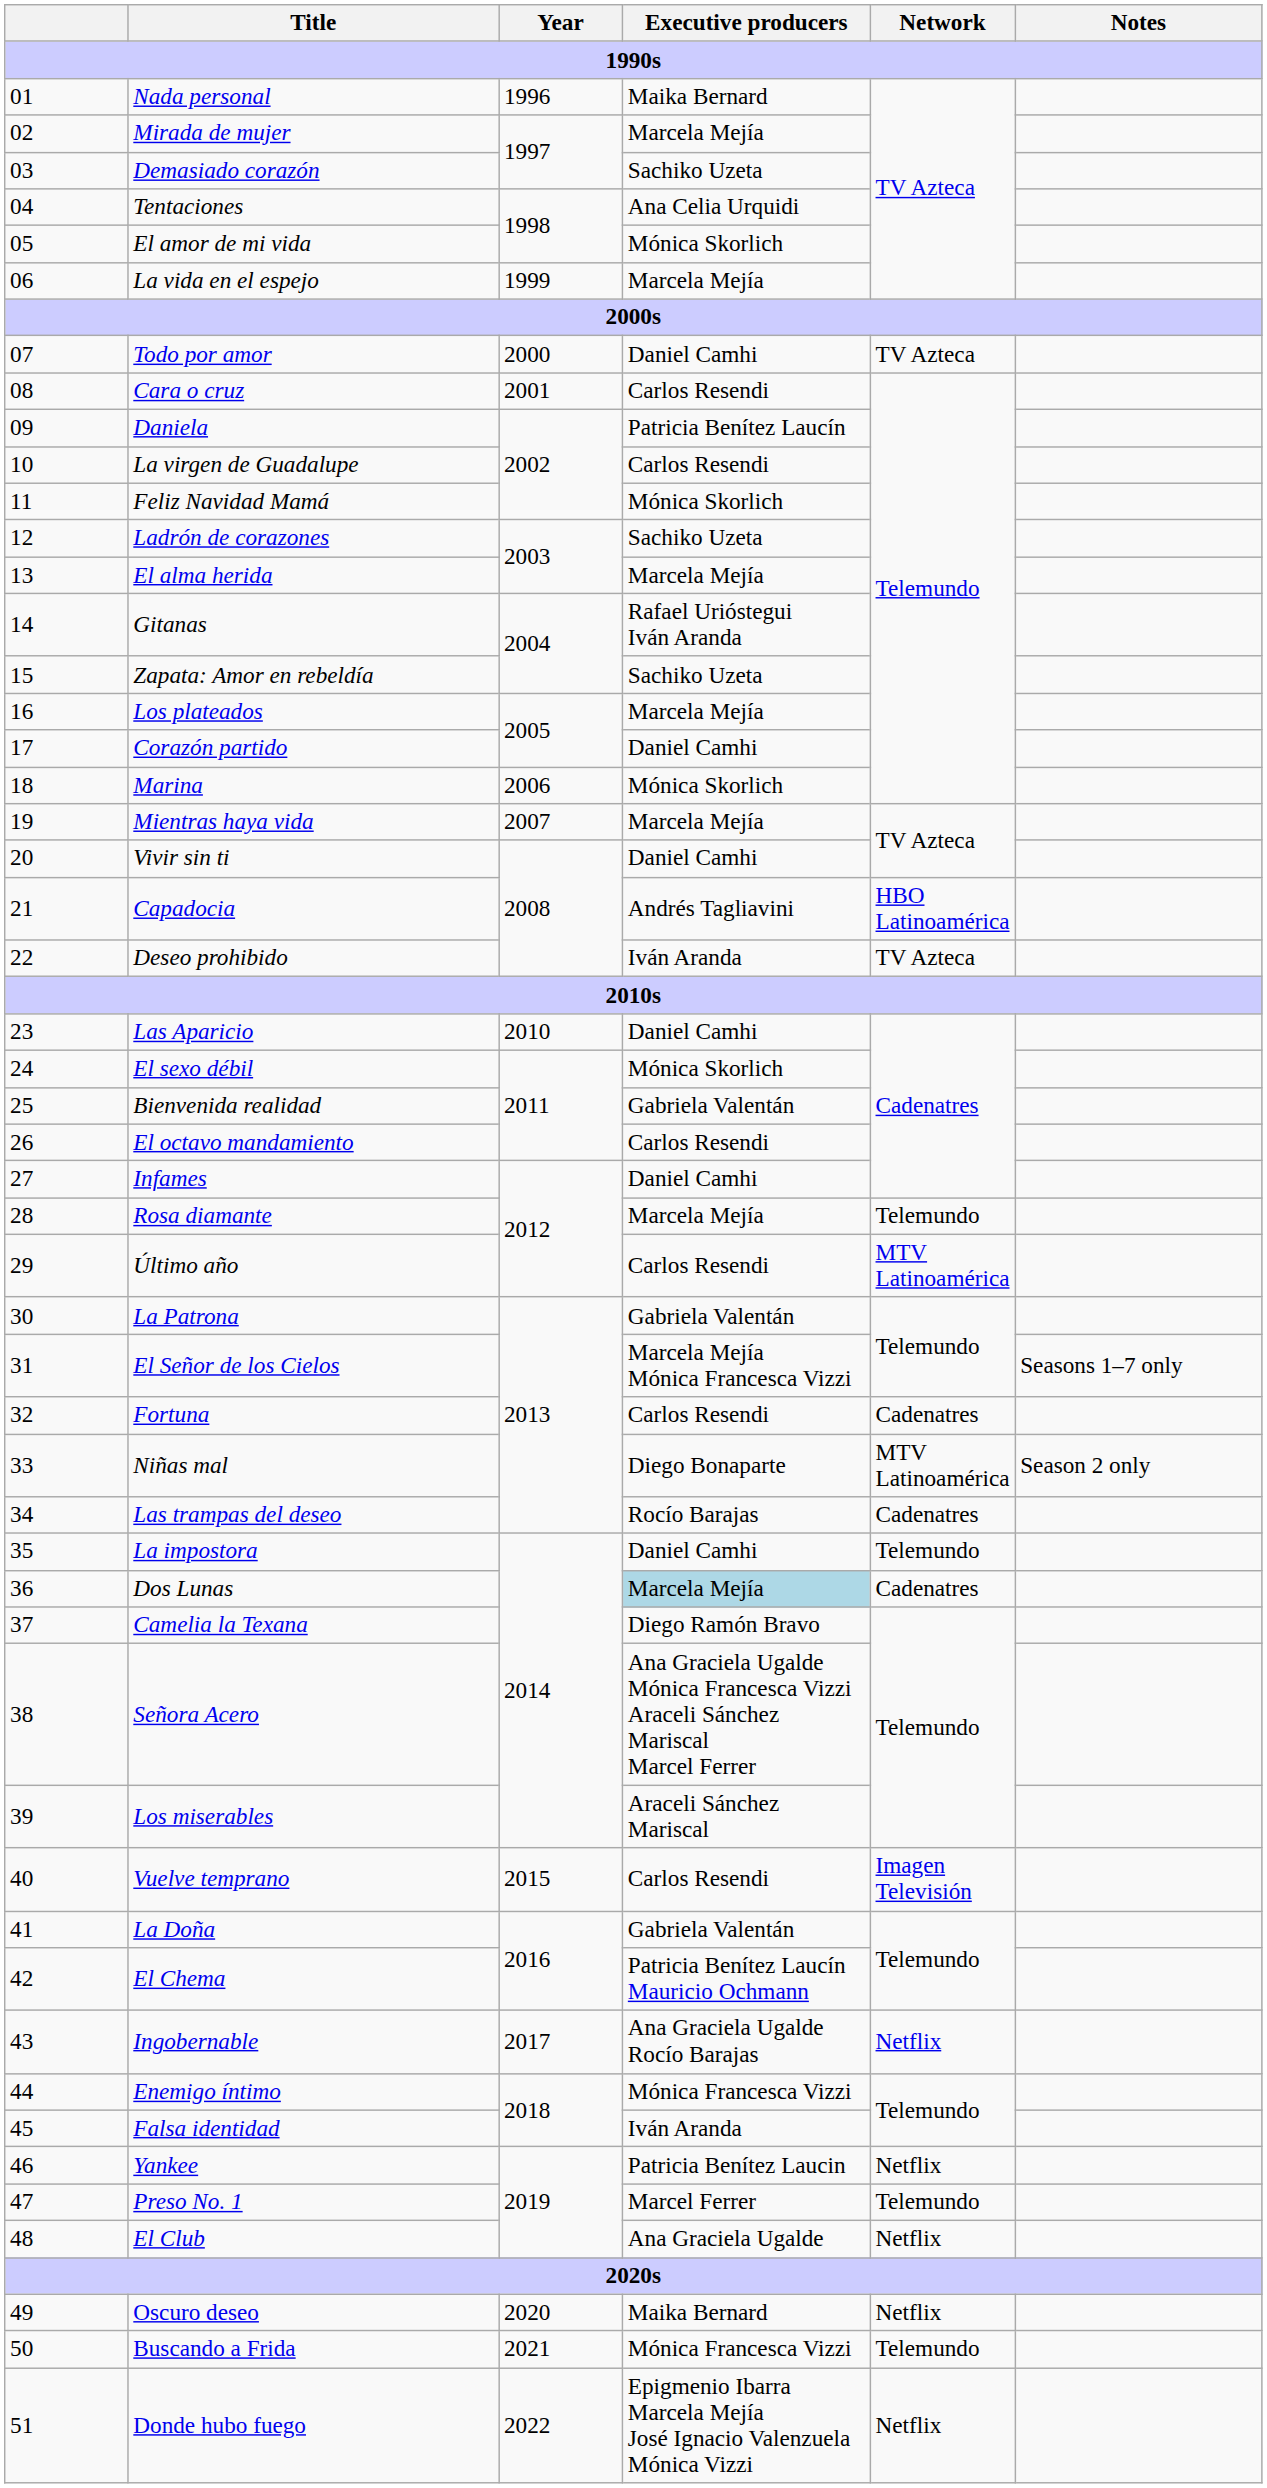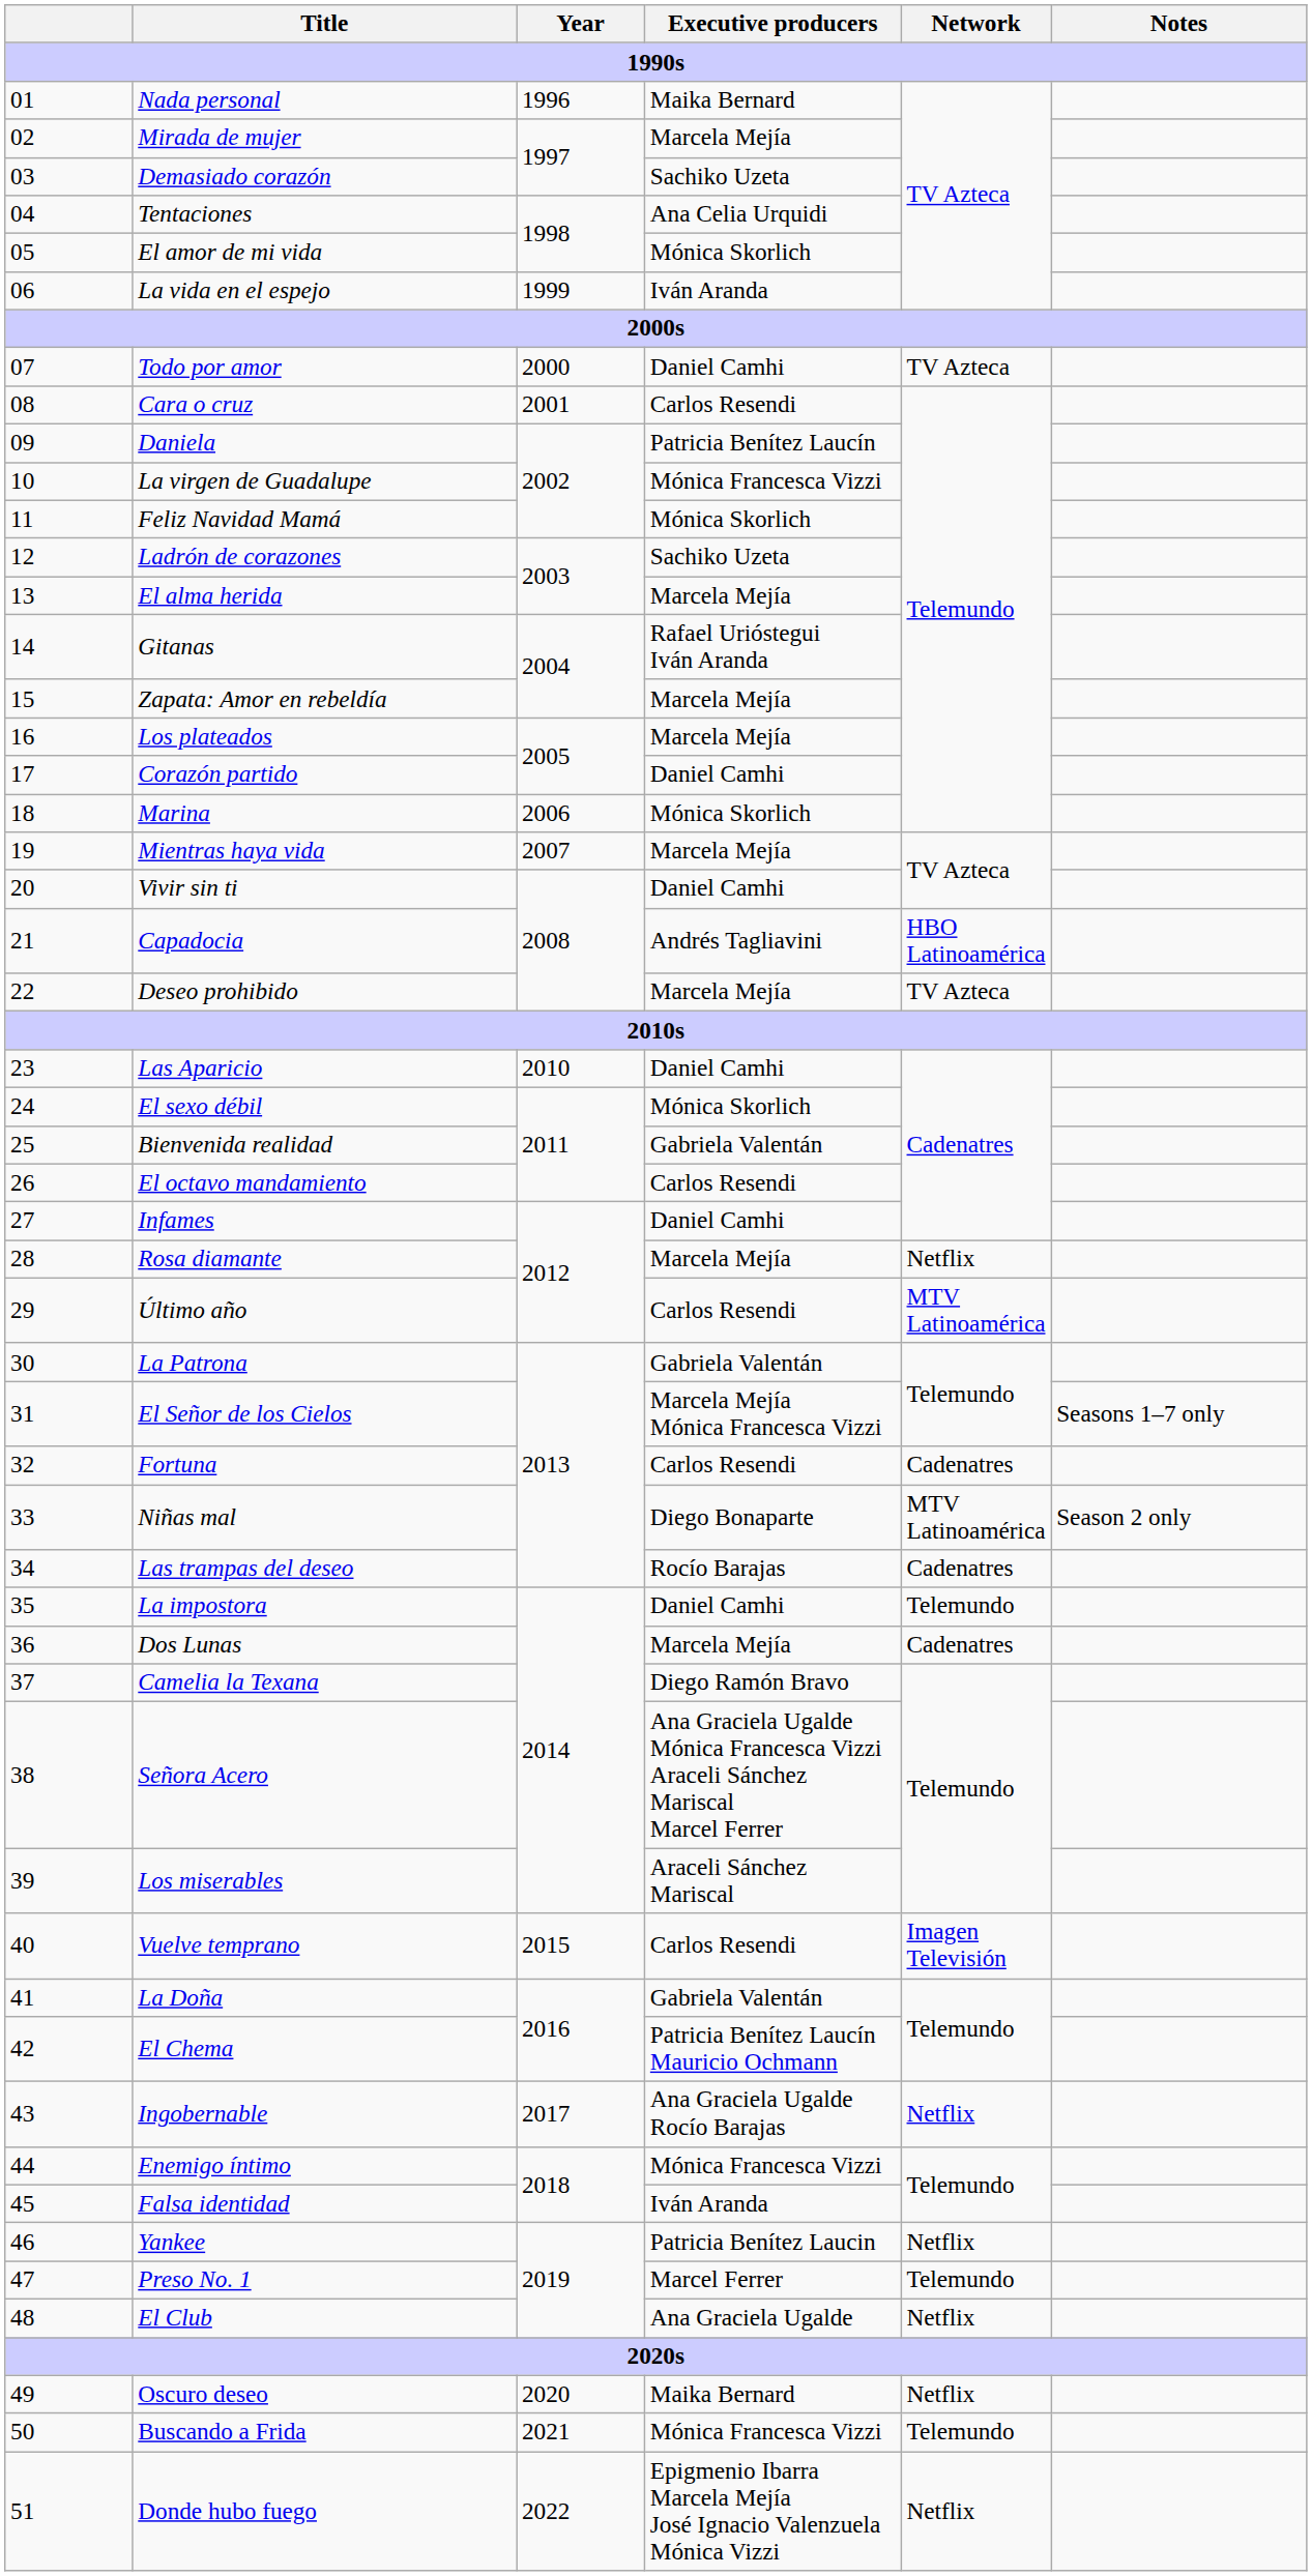La vida en el espejo | Executive producers: Marcela Mejía -> Iván Aranda
La virgen de Guadalupe | Executive producers: Carlos Resendi -> Mónica Francesca Vizzi
Zapata: Amor en rebeldía | Executive producers: Sachiko Uzeta -> Marcela Mejía
Deseo prohibido | Executive producers: Iván Aranda -> Marcela Mejía
Rosa diamante | Network: Telemundo -> Netflix
Dos Lunas | Executive producers: lightblue background -> no background
